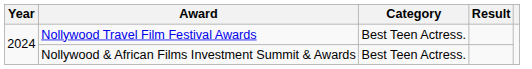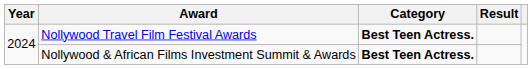Nollywood Travel Film Festival Awards | Category: normal -> bold
Nollywood & African Films Investment Summit & Awards | Category: normal -> bold
